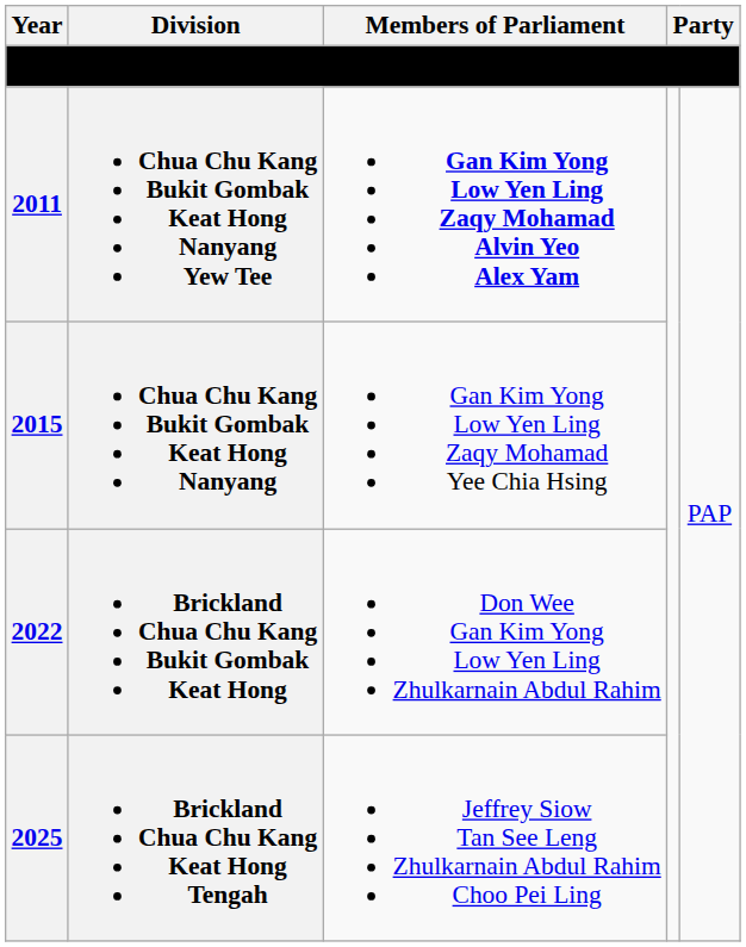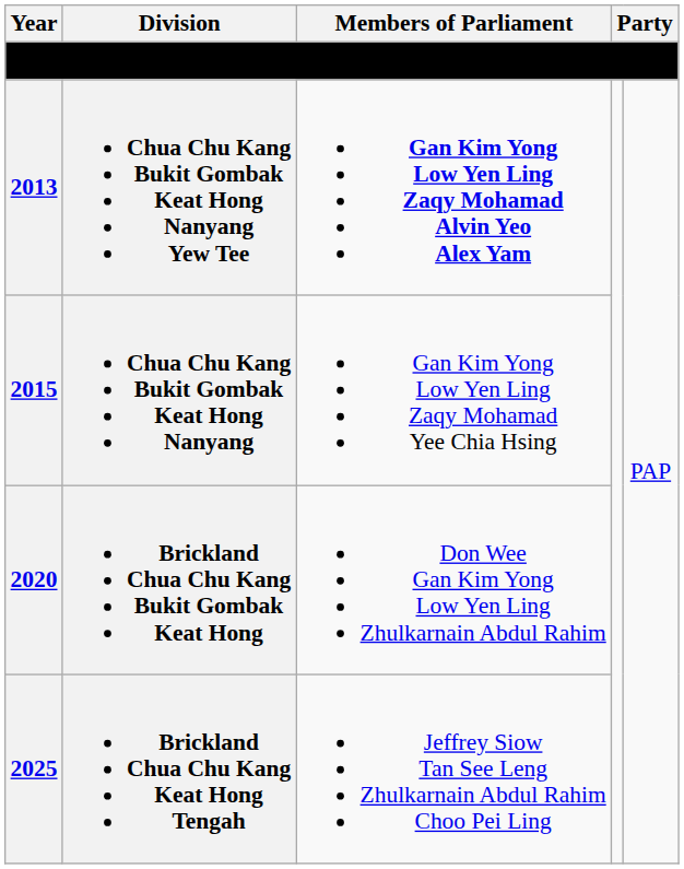Chua Chu Kang Bukit Gombak Keat Hong Nanyang Yew Tee | Year: 2011 -> 2013
Brickland Chua Chu Kang Bukit Gombak Keat Hong | Year: 2022 -> 2020
